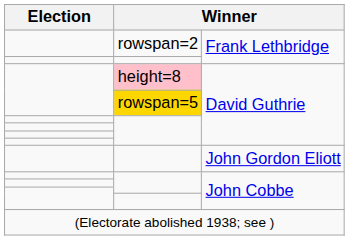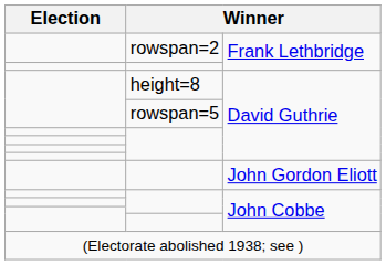height=8 | column 2: pink background -> no background
rowspan=5 | column 2: gold background -> no background
